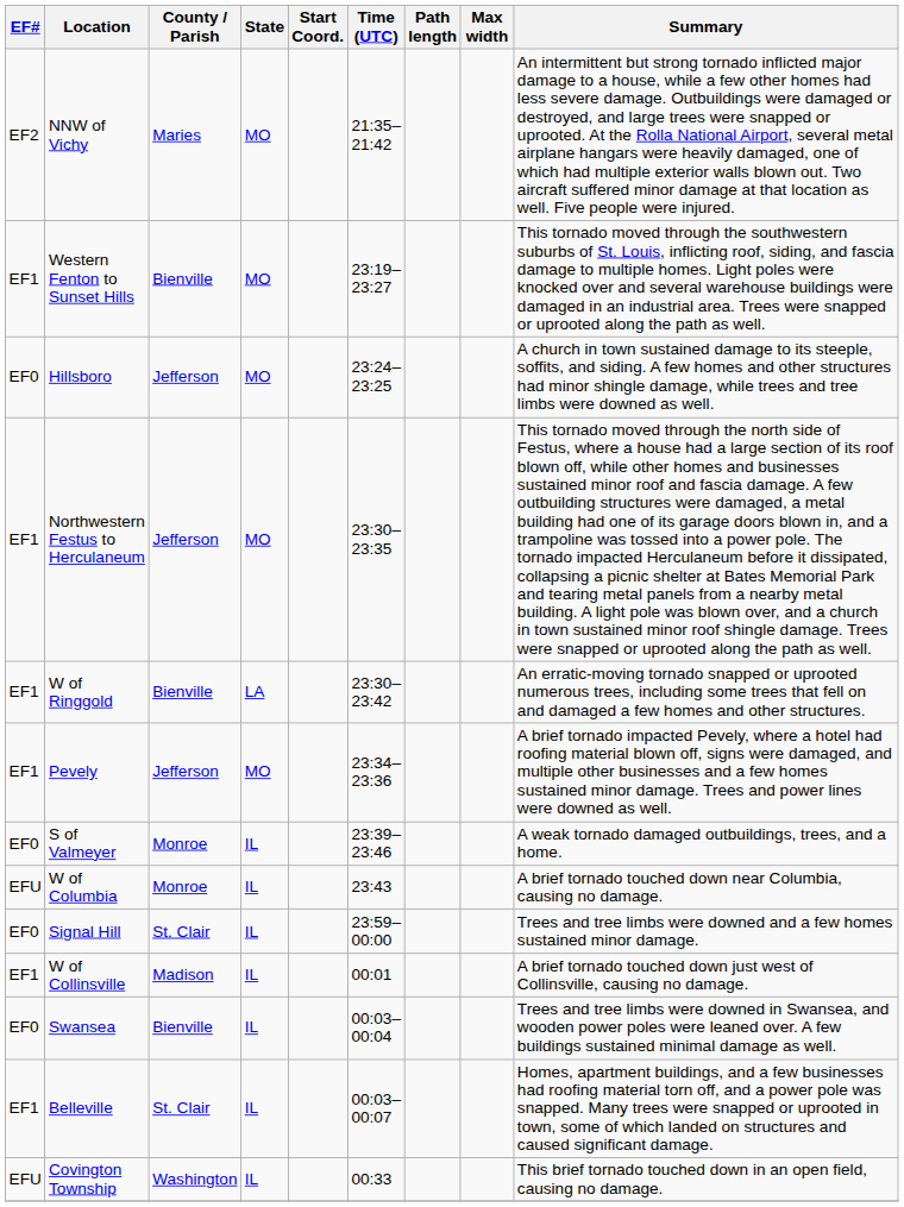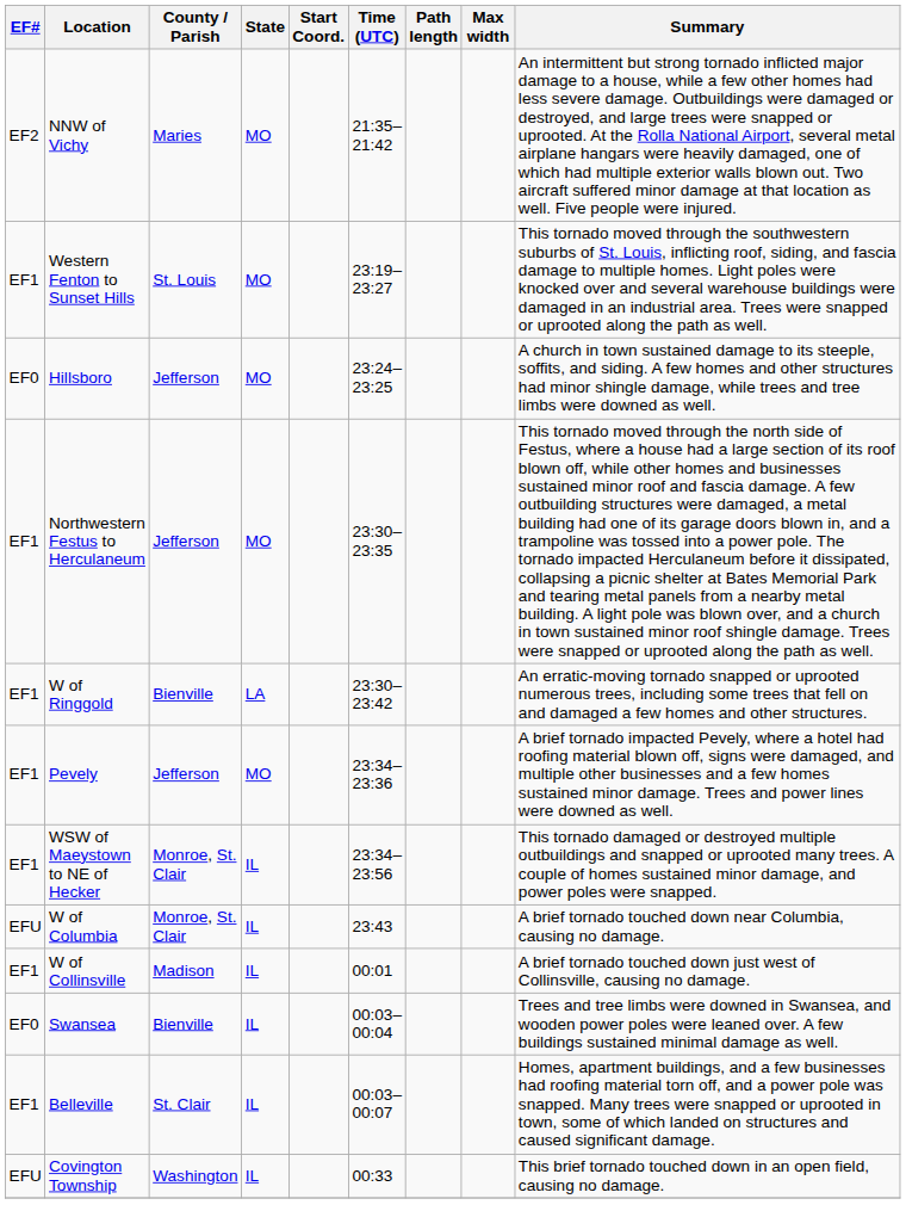Western Fenton to Sunset Hills | County / Parish: Bienville -> St. Louis
+ row: EF1 | WSW of Maeystown to NE of Hecker | Monroe, St. Clair | IL | 23:34–23:56 | This tornado damaged or destroyed multiple outbuildings and snapped or uprooted many trees. A couple of homes sustained minor damage, and power poles were snapped.
- row: EF0 | S of Valmeyer | Monroe | IL | 23:39–23:46 | A weak tornado damaged outbuildings, trees, and a home.
W of Columbia | County / Parish: Monroe -> Monroe, St. Clair
- row: EF0 | Signal Hill | St. Clair | IL | 23:59–00:00 | Trees and tree limbs were downed and a few homes sustained minor damage.
